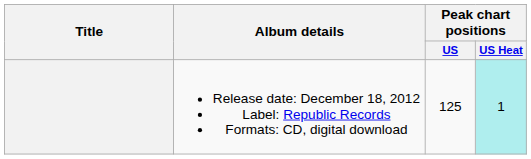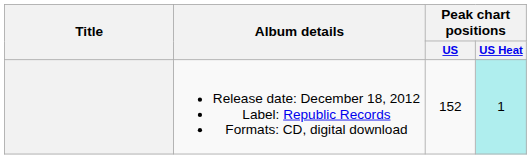row 3 | Peak chart positions / US: 125 -> 152
